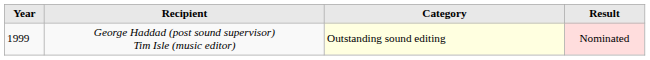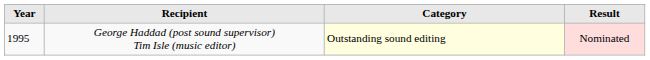row 2 | Year: 1999 -> 1995
